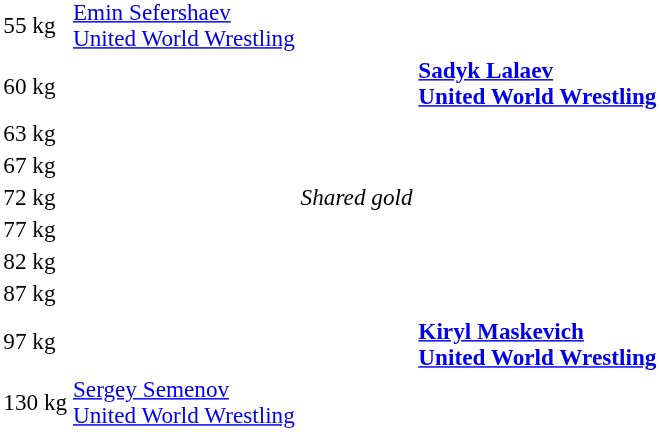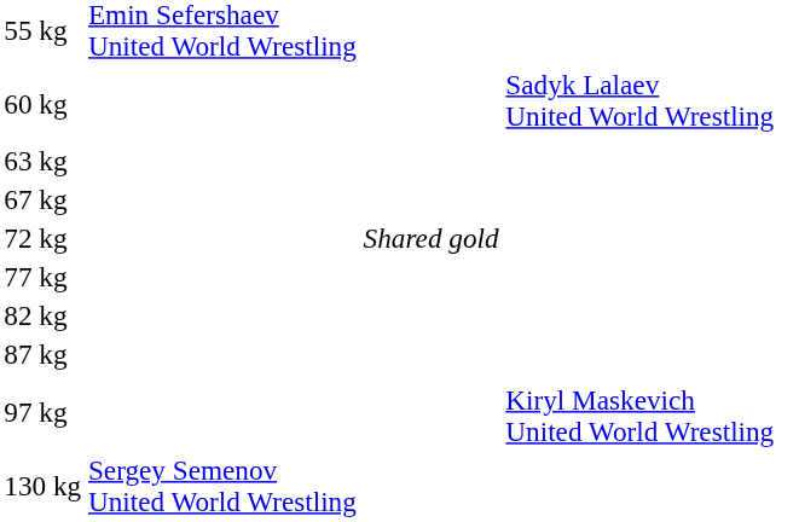60 kg / Sadyk Lalaev United World Wrestling | column 4: bold -> normal
97 kg / Kiryl Maskevich United World Wrestling | column 4: bold -> normal
